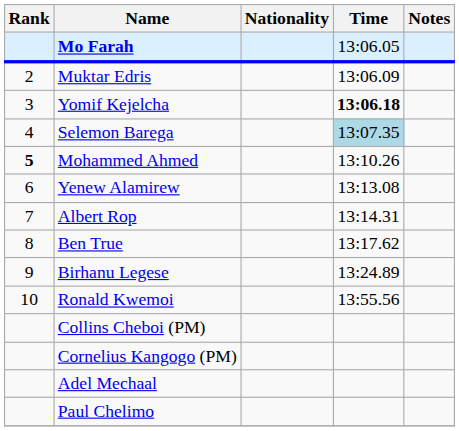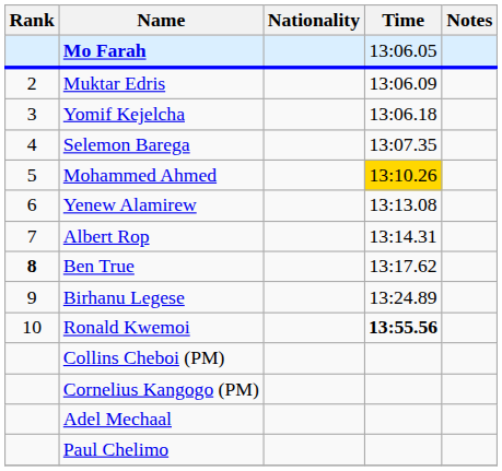Yomif Kejelcha | Time: bold -> normal
Selemon Barega | Time: lightblue background -> no background
Mohammed Ahmed | Rank: bold -> normal
Mohammed Ahmed | Time: no background -> gold background
Ben True | Rank: normal -> bold
Ronald Kwemoi | Time: normal -> bold
